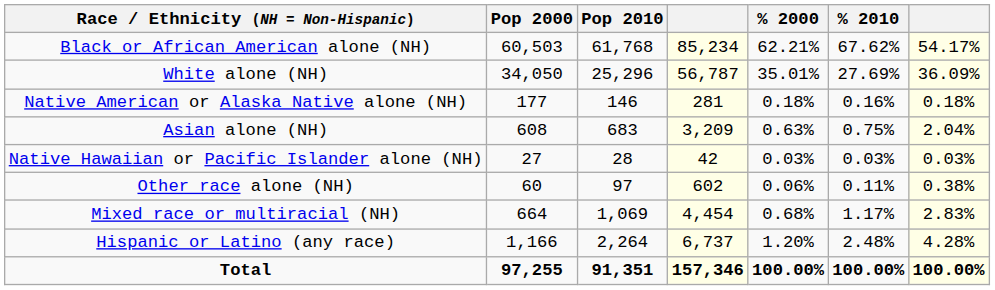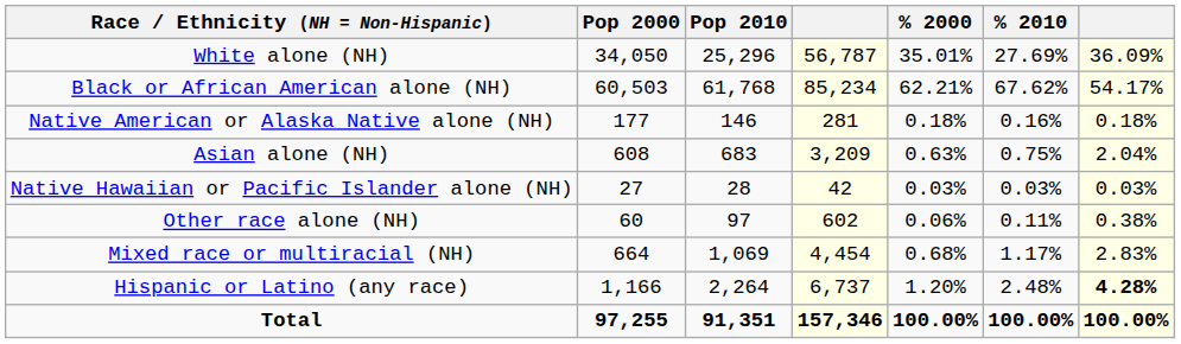rows swapped: White alone (NH) <-> Black or African American alone (NH)
Hispanic or Latino (any race) | column 7: normal -> bold
